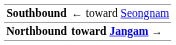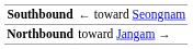Northbound | column 2: bold -> normal
